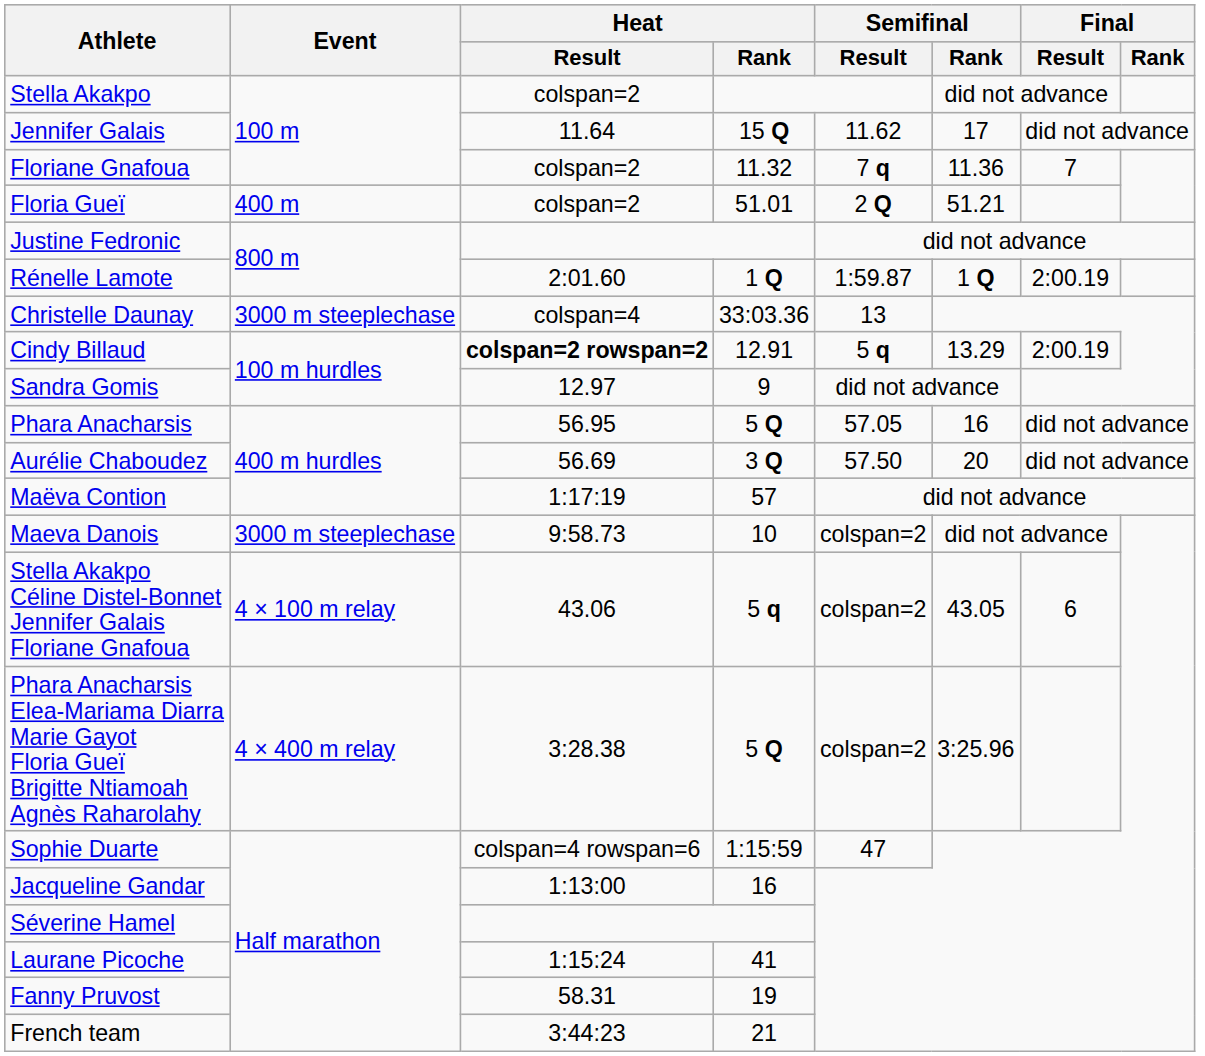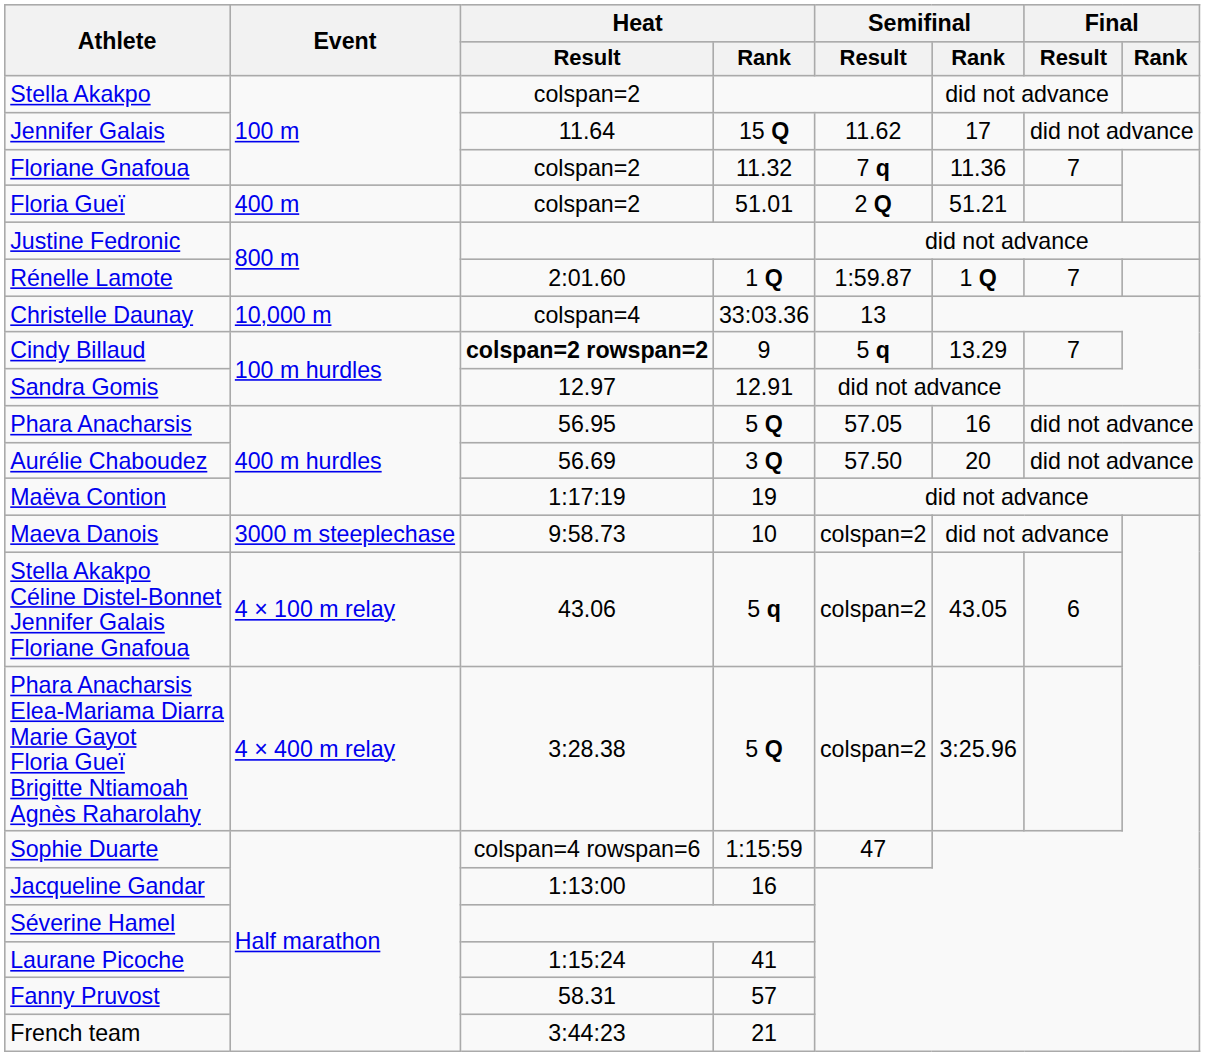Rénelle Lamote | Final / Result: 2:00.19 -> 7
Christelle Daunay | Event: 3000 m steeplechase -> 10,000 m
Cindy Billaud | Heat / Rank: 12.91 -> 9
Cindy Billaud | Final / Result: 2:00.19 -> 7
Sandra Gomis | Heat / Rank: 9 -> 12.91
Maëva Contion | Heat / Rank: 57 -> 19
Fanny Pruvost | Heat / Rank: 19 -> 57
